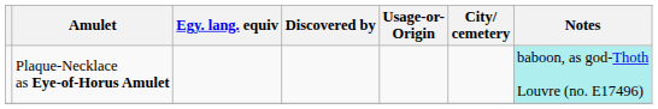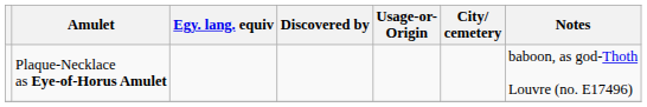Plaque-Necklace as Eye-of-Horus Amulet | Notes: paleturquoise background -> no background
